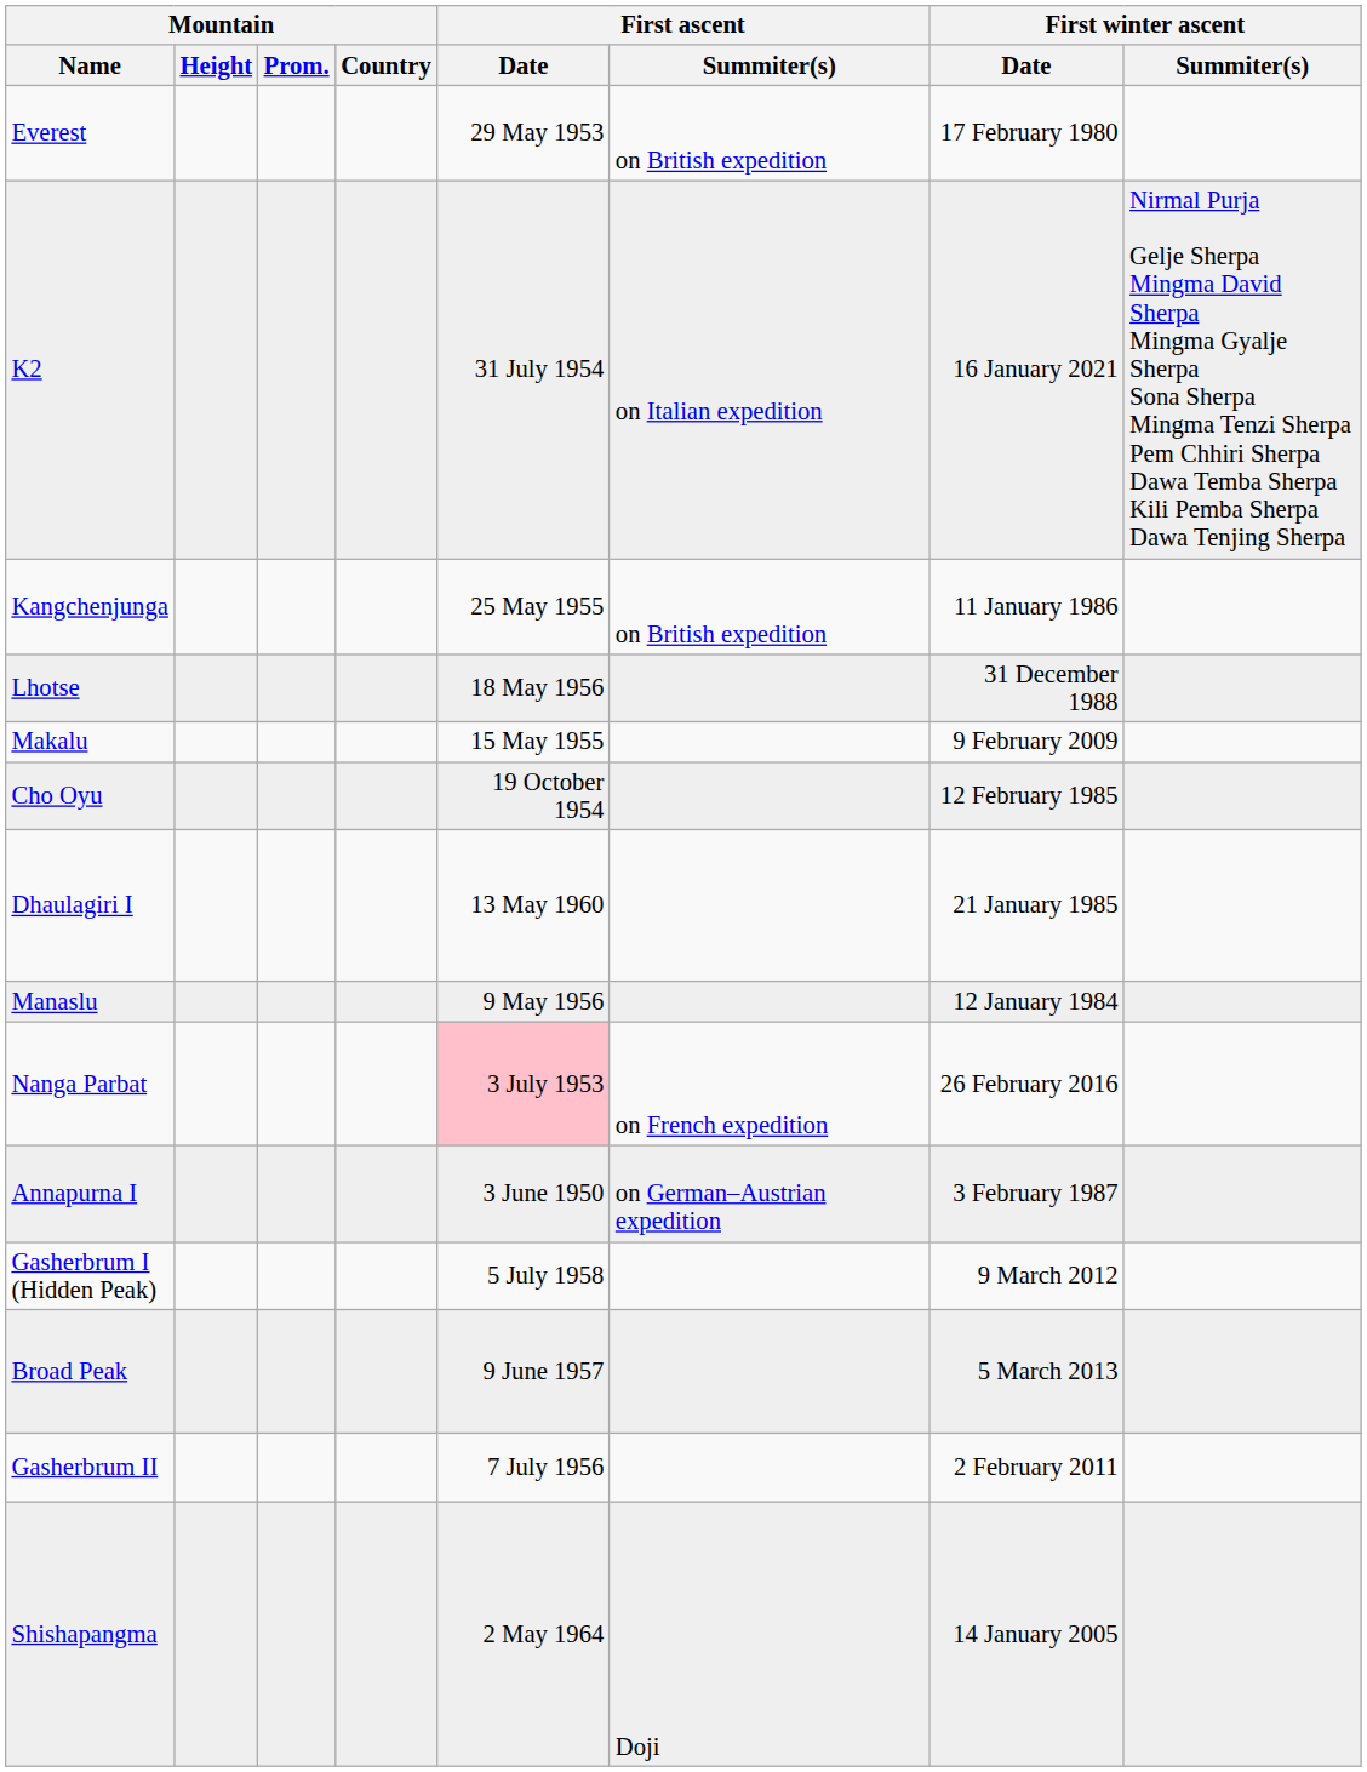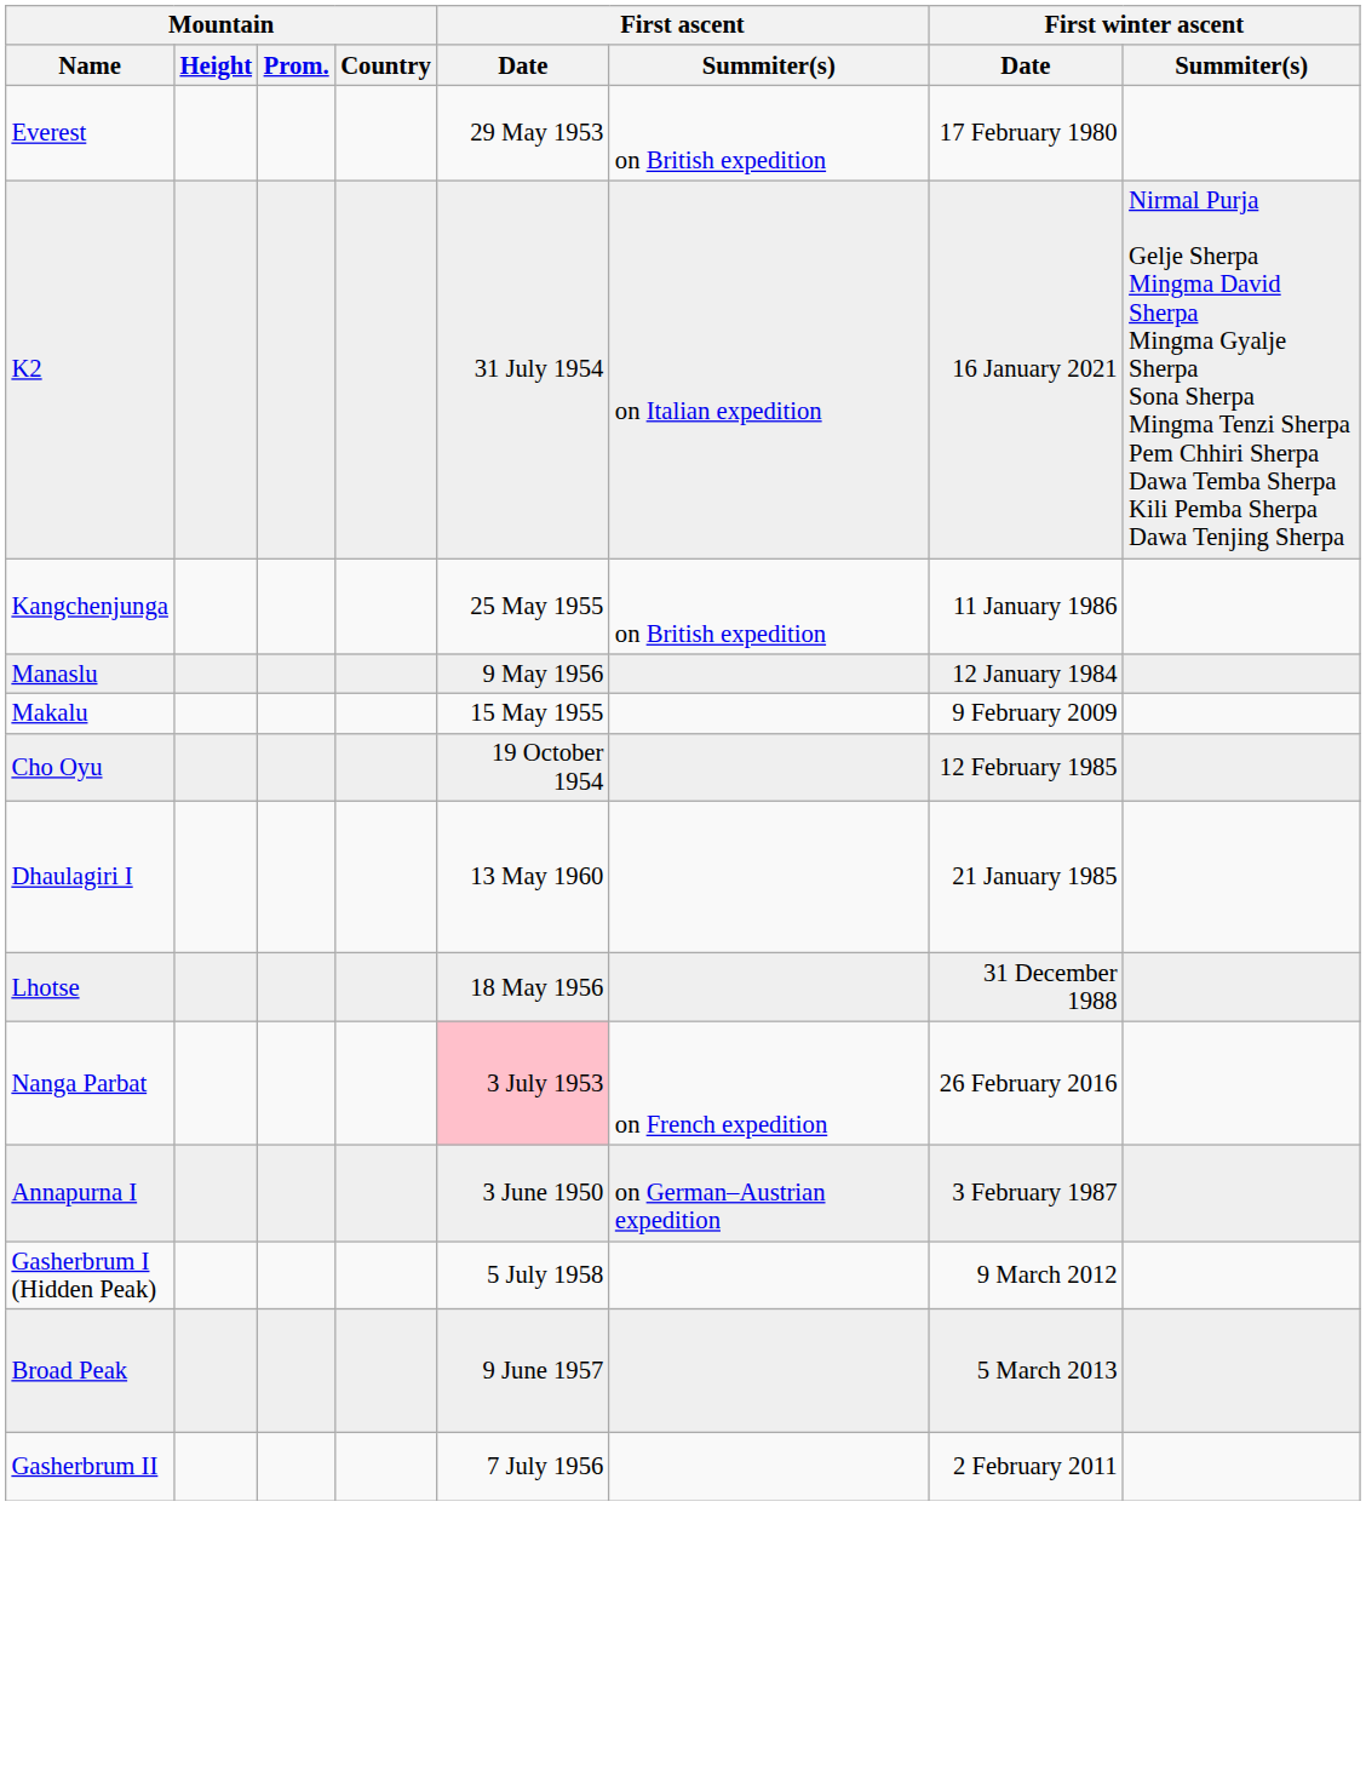rows swapped: Lhotse <-> Manaslu
- row: Shishapangma | 2 May 1964 | Doji | 14 January 2005
